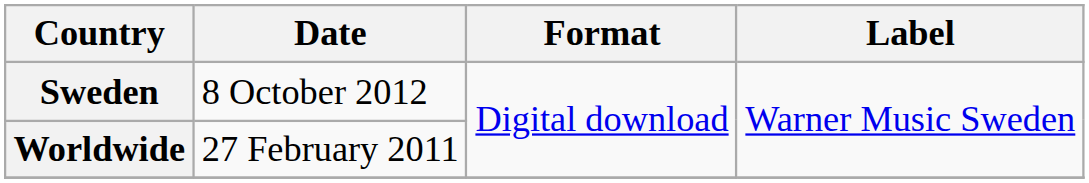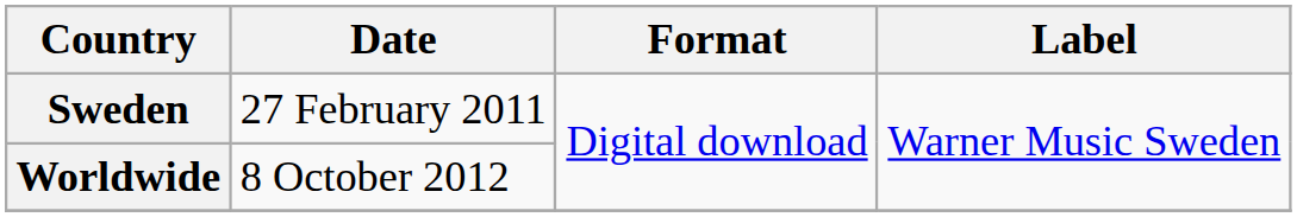Sweden | Date: 8 October 2012 -> 27 February 2011
Worldwide | Date: 27 February 2011 -> 8 October 2012
